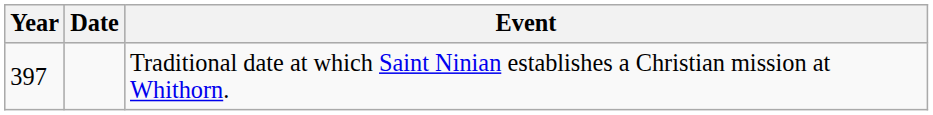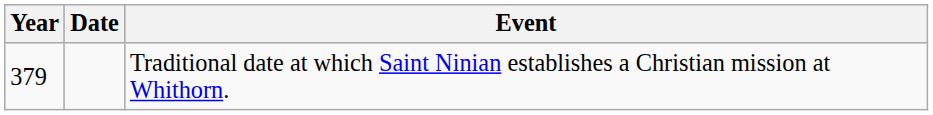row 2 | Year: 397 -> 379
